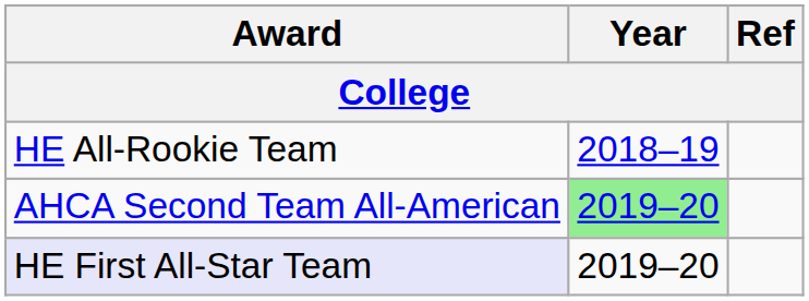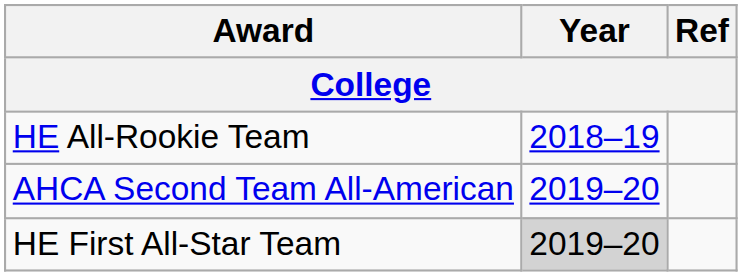row 4 | Year: lightgreen background -> no background
row 5 | Award: lavender background -> no background
row 5 | Year: no background -> lightgrey background
